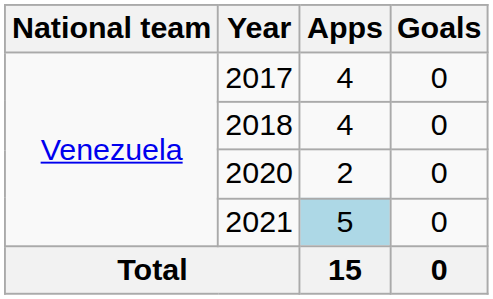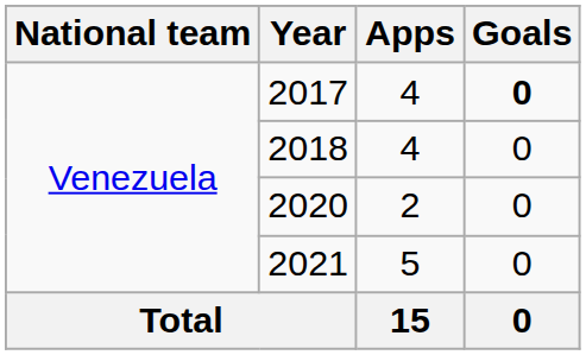2017 | Goals: normal -> bold
2021 | Apps: lightblue background -> no background
